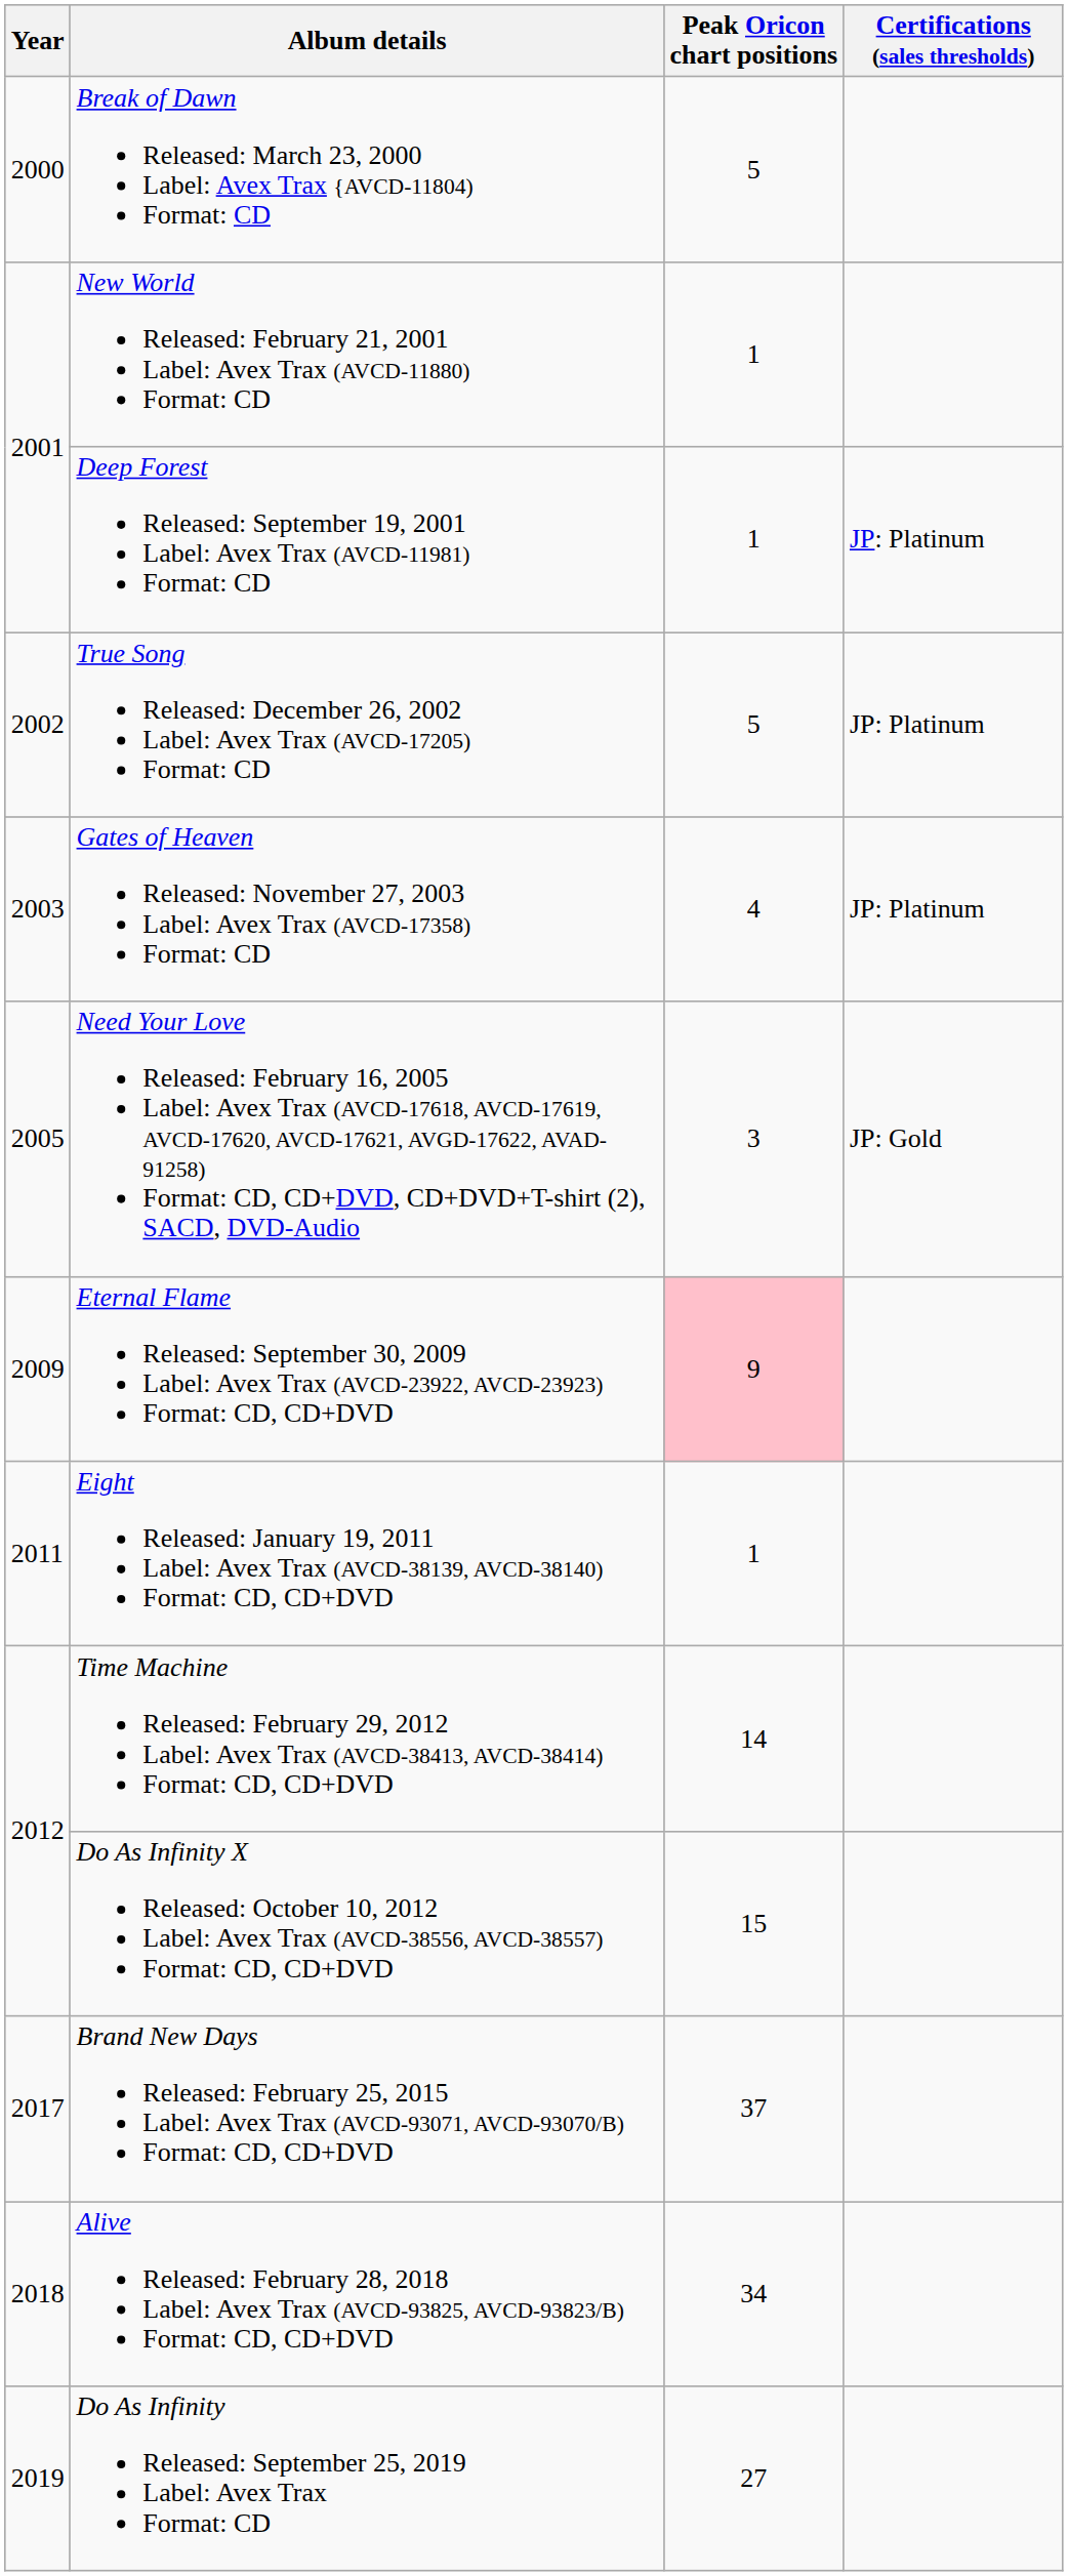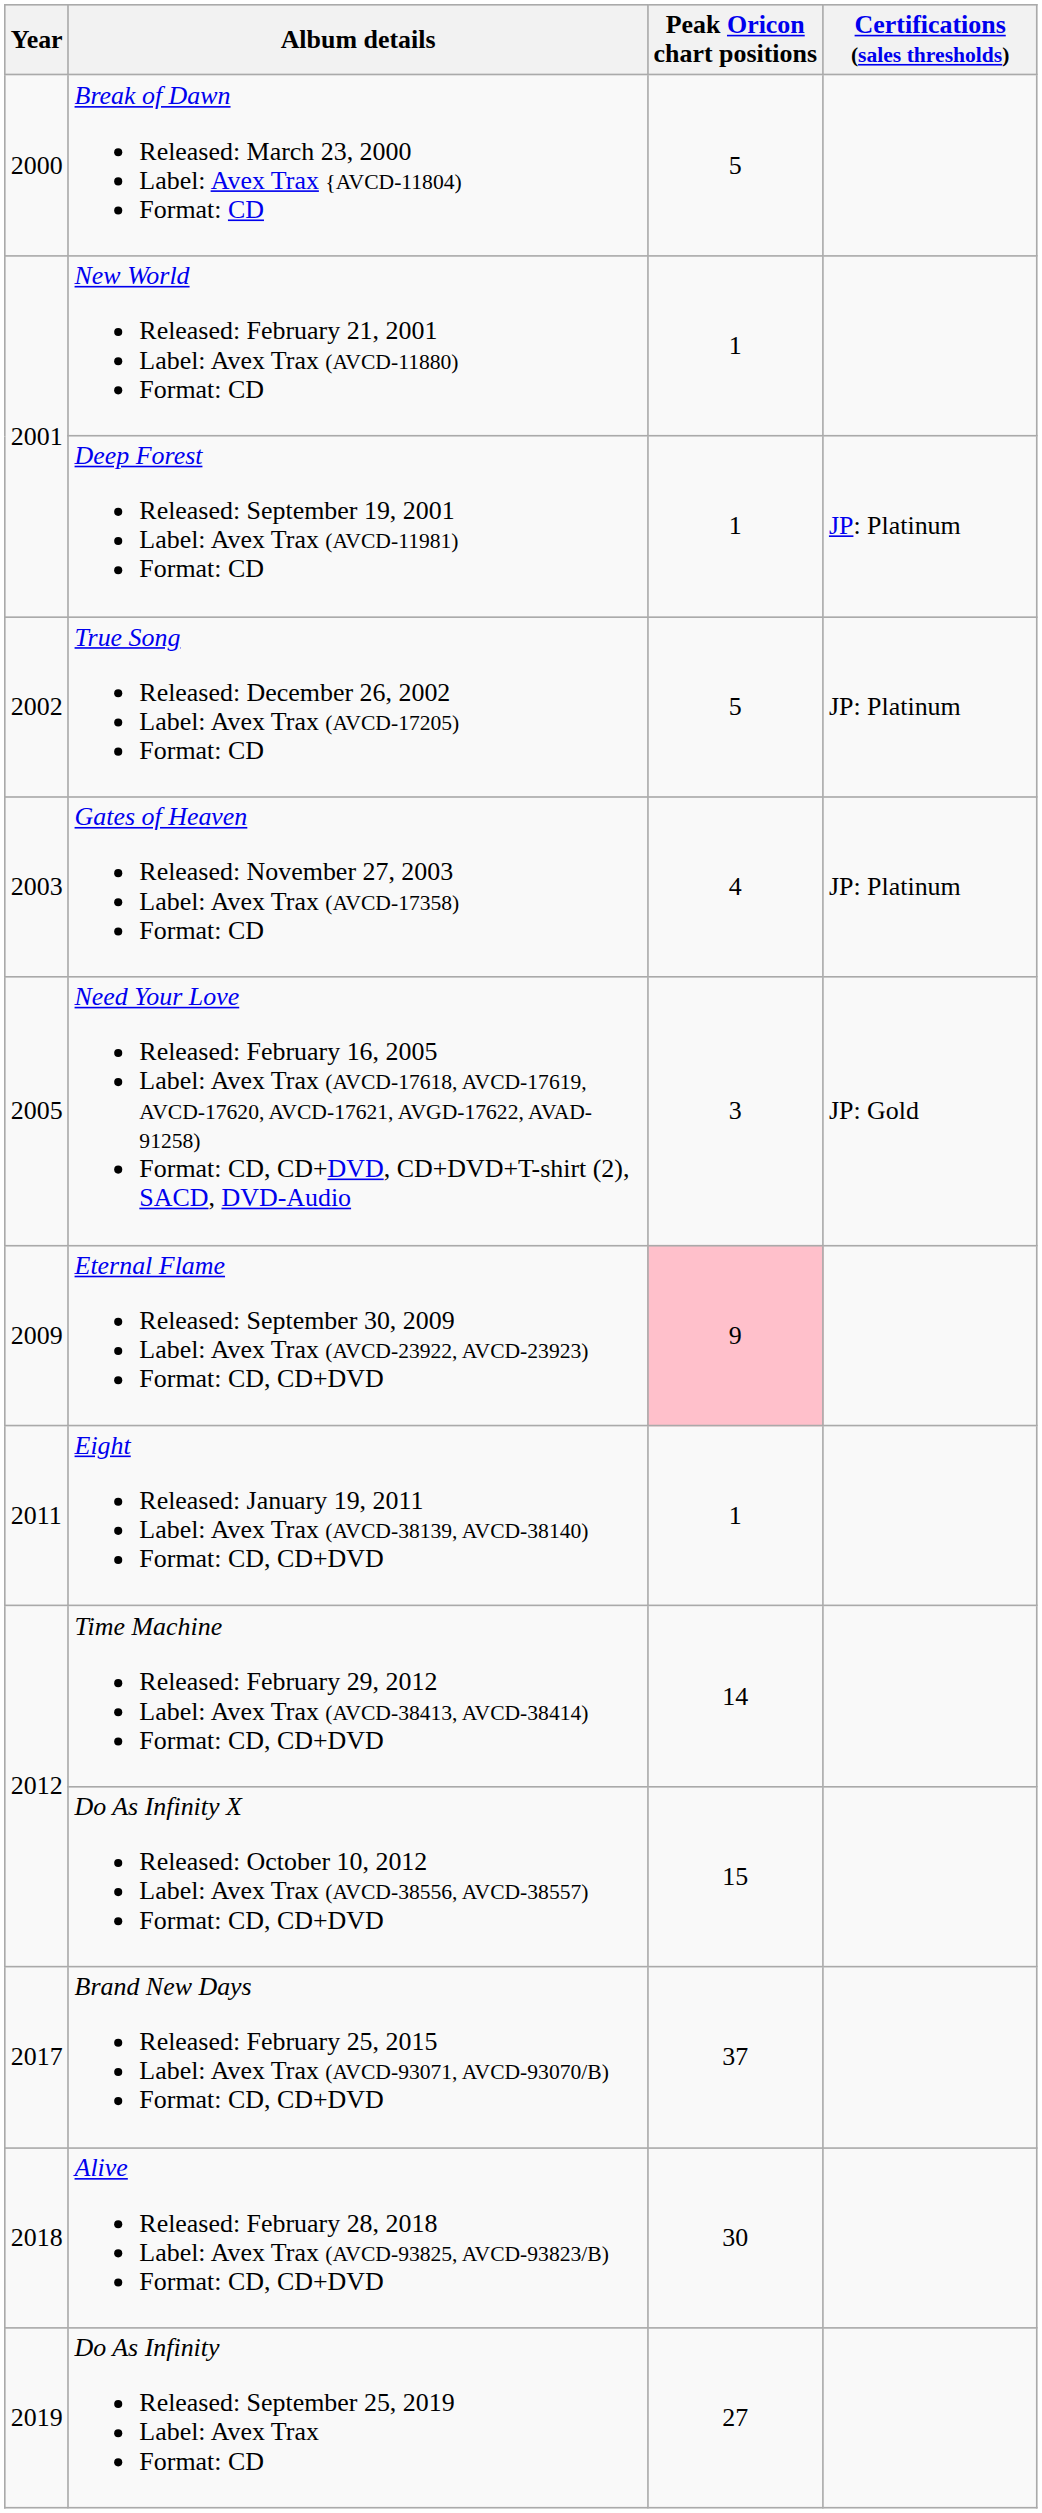row 13 | Peak Oricon chart positions: 34 -> 30
